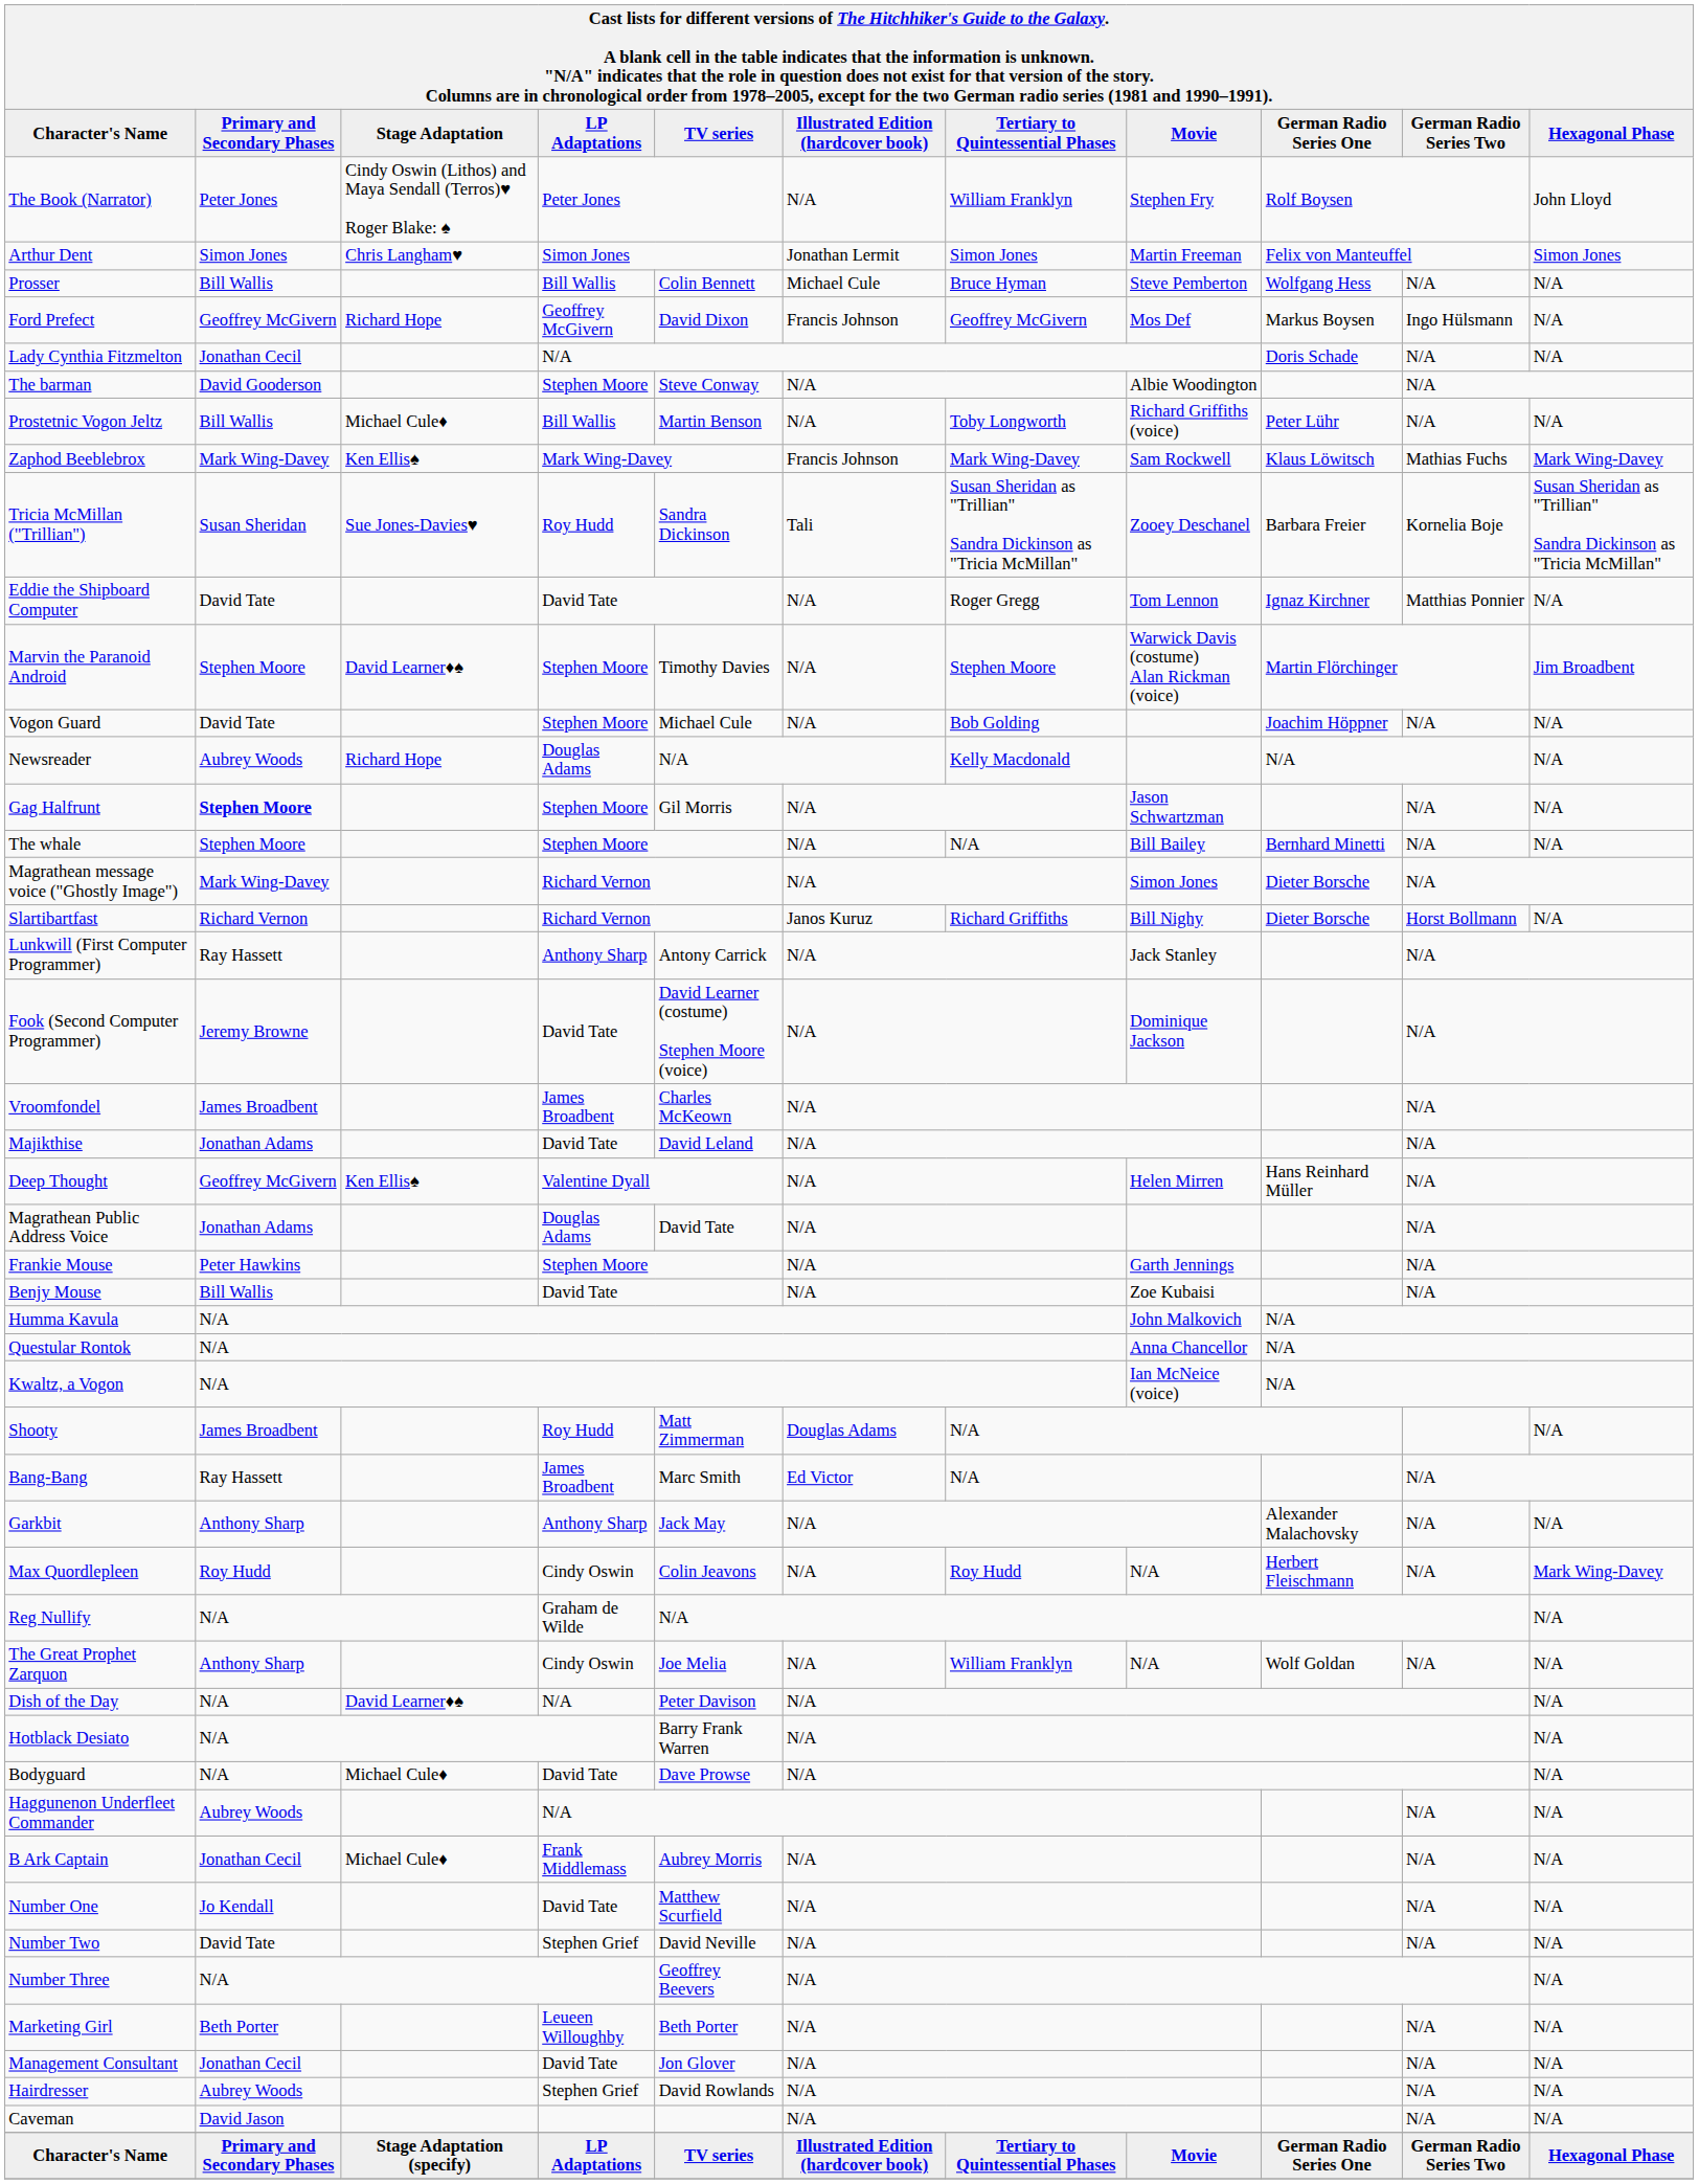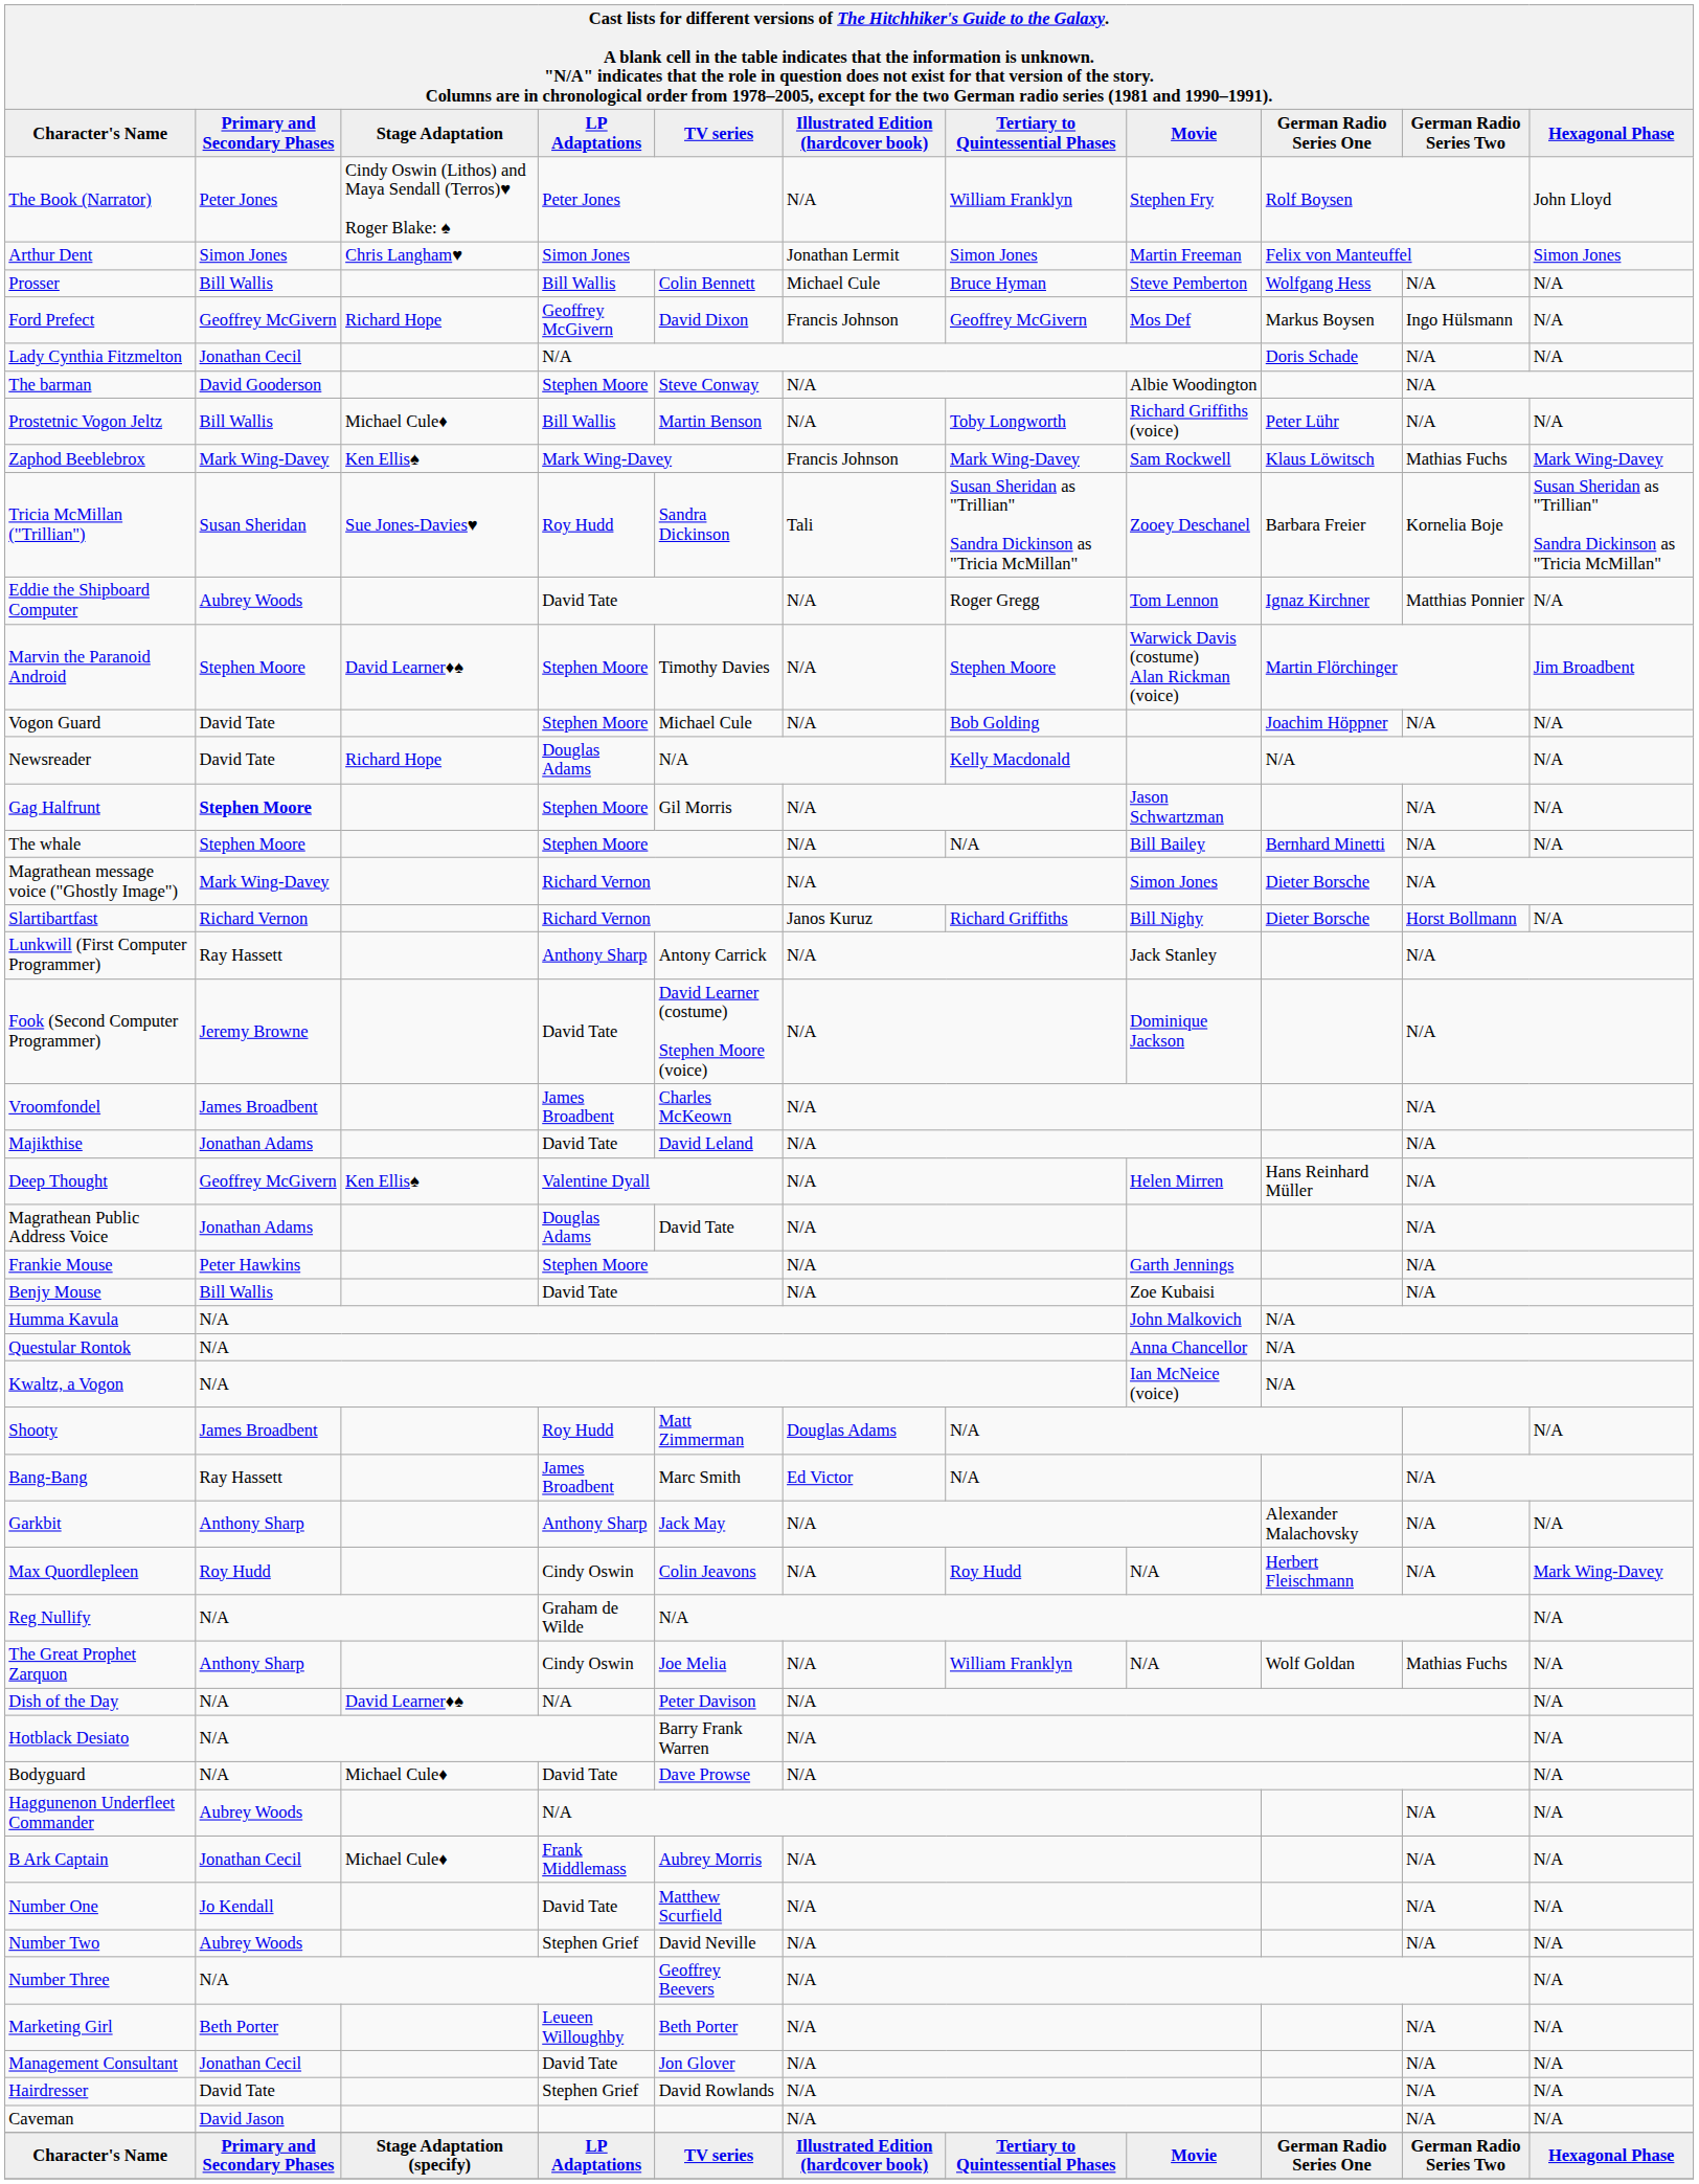Eddie the Shipboard Computer | column 2: David Tate -> Aubrey Woods
Newsreader | column 2: Aubrey Woods -> David Tate
The Great Prophet Zarquon | column 10: N/A -> Mathias Fuchs
Number Two | column 2: David Tate -> Aubrey Woods
Hairdresser | column 2: Aubrey Woods -> David Tate
